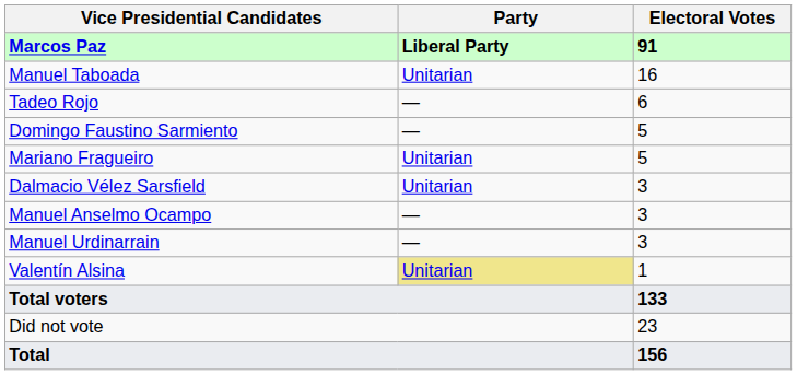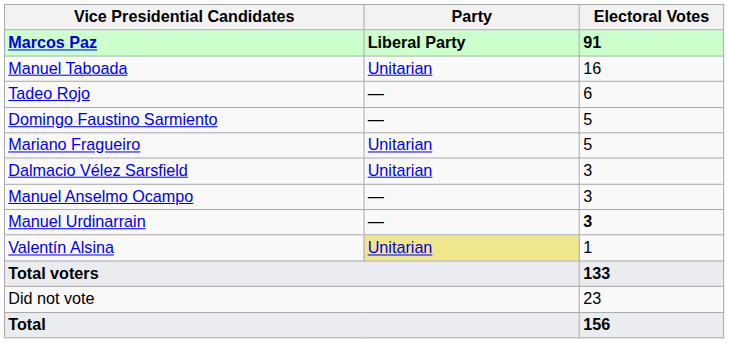Manuel Urdinarrain | Electoral Votes: normal -> bold
